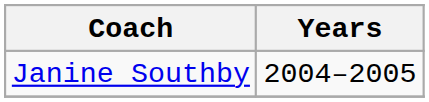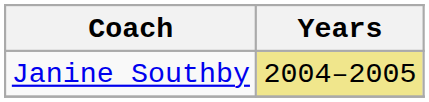Janine Southby | Years: no background -> khaki background
